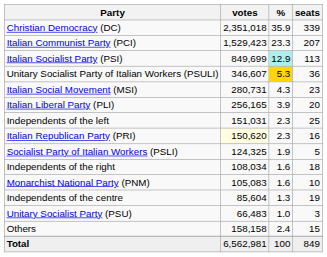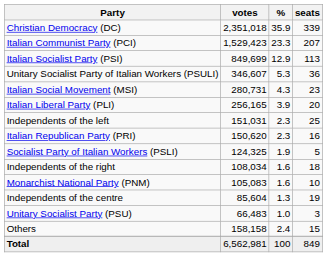Italian Socialist Party (PSI) | %: paleturquoise background -> no background
Unitary Socialist Party of Italian Workers (PSULI) | %: gold background -> no background
Italian Republican Party (PRI) | votes: lightyellow background -> no background
